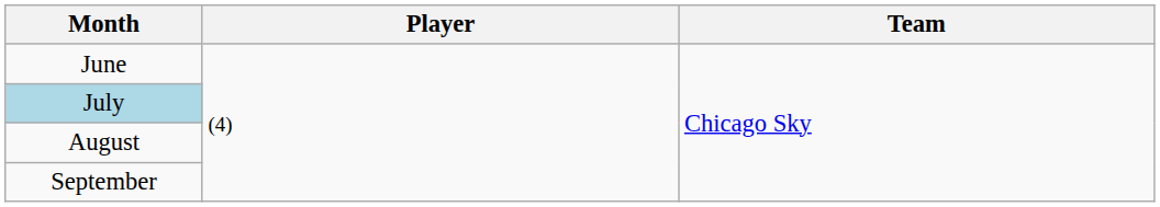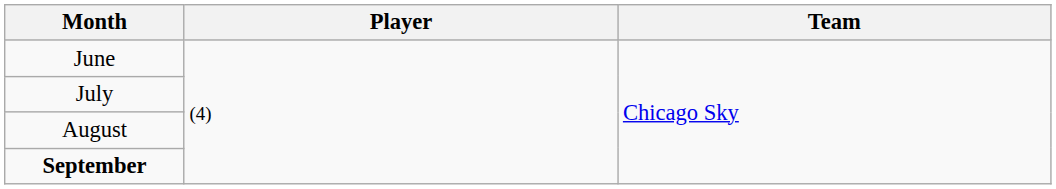July | Month: lightblue background -> no background
September | Month: normal -> bold
